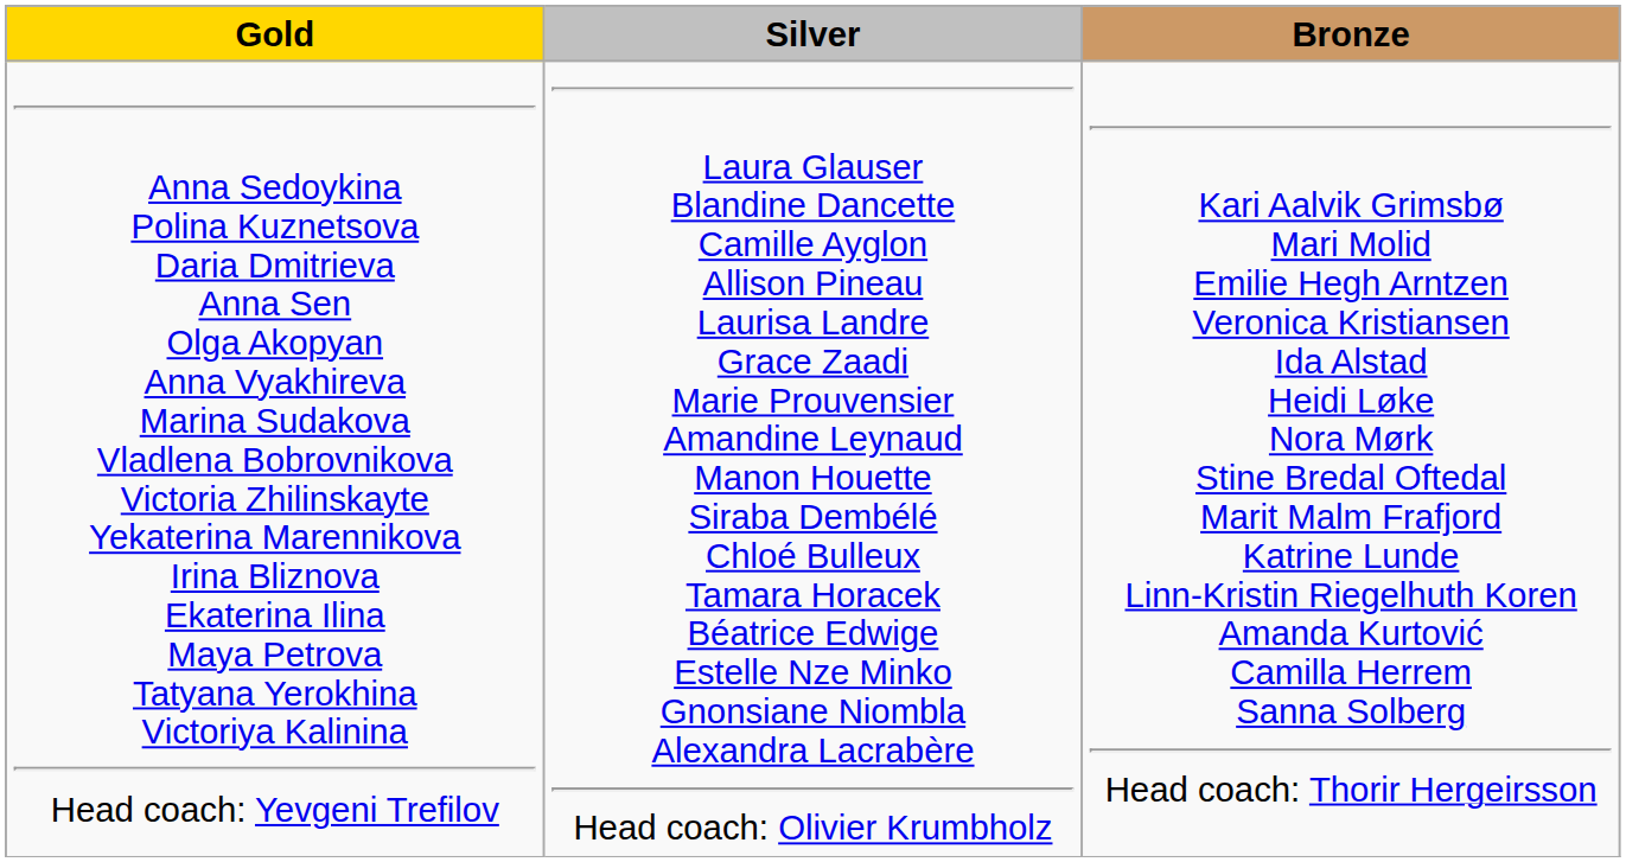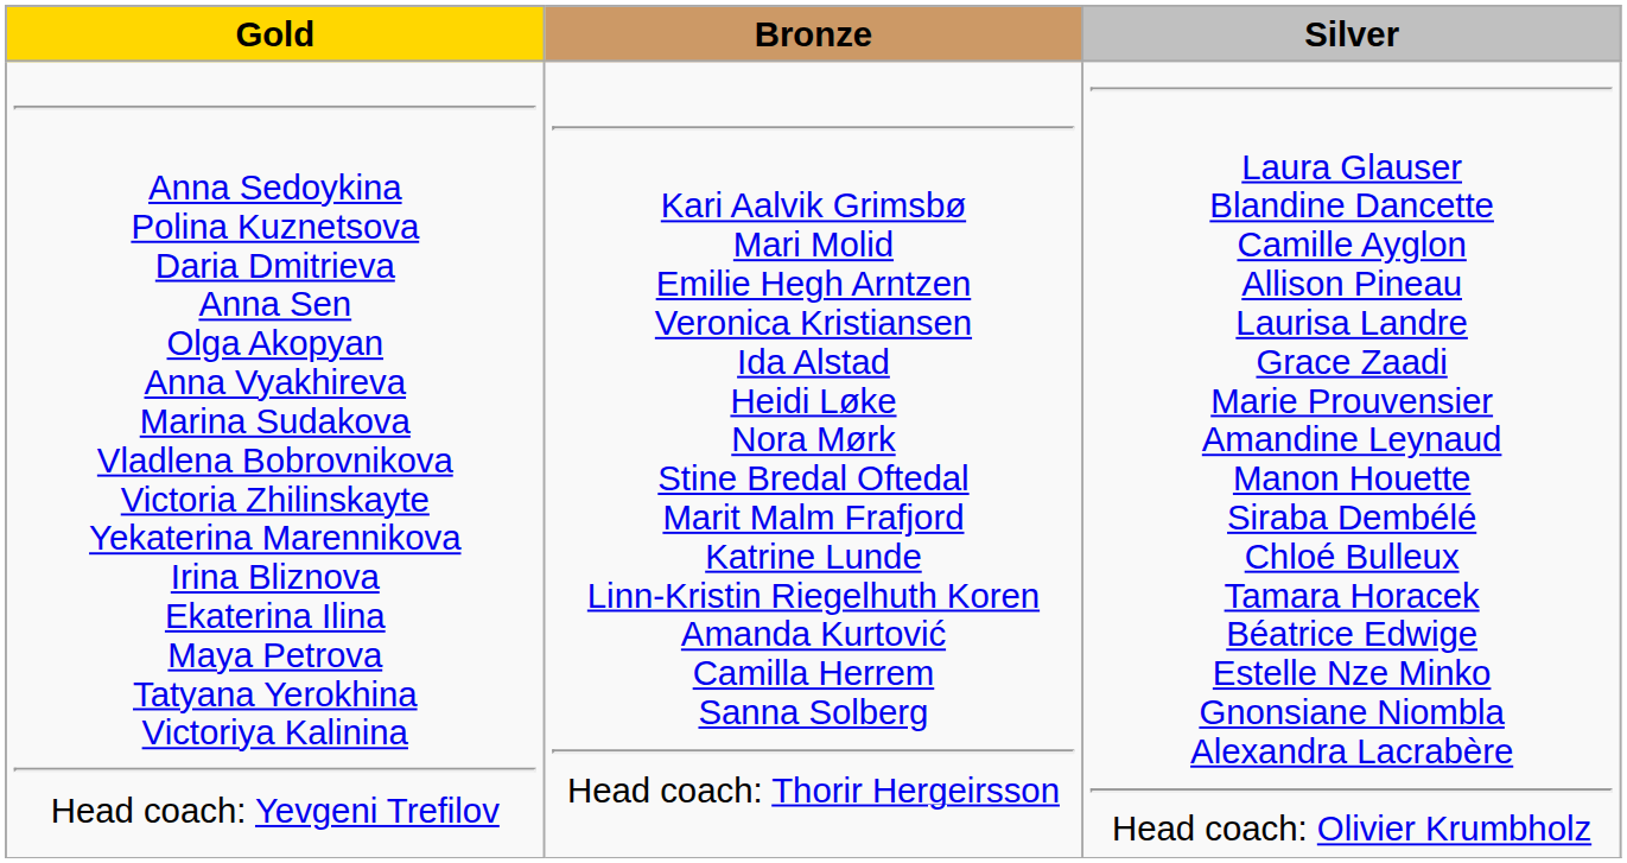columns swapped: Silver <-> Bronze
